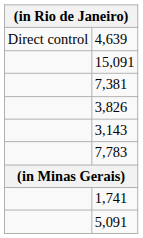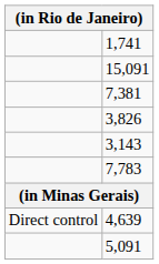rows swapped: 4,639 <-> 1,741
